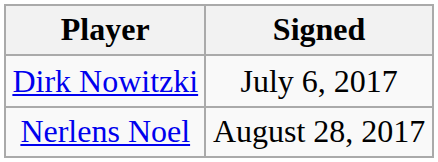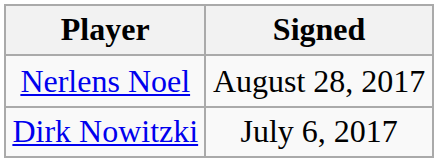rows swapped: Dirk Nowitzki <-> Nerlens Noel
